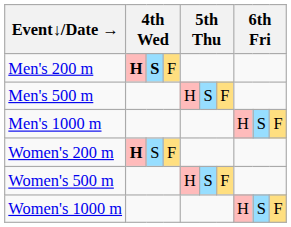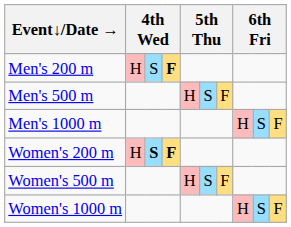Men's 200 m | column 2: bold -> normal
Men's 200 m | column 3: bold -> normal
Men's 200 m | column 4: normal -> bold
Women's 200 m | column 2: bold -> normal
Women's 200 m | column 3: normal -> bold
Women's 200 m | column 4: normal -> bold
